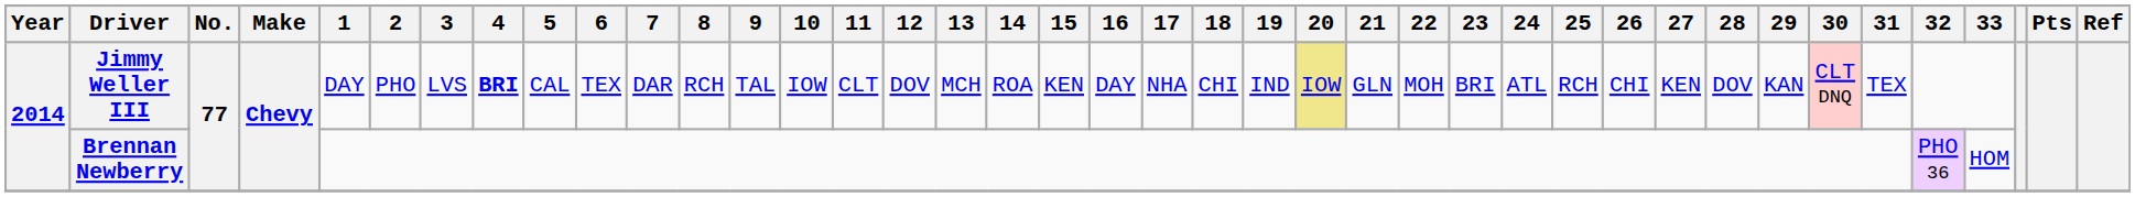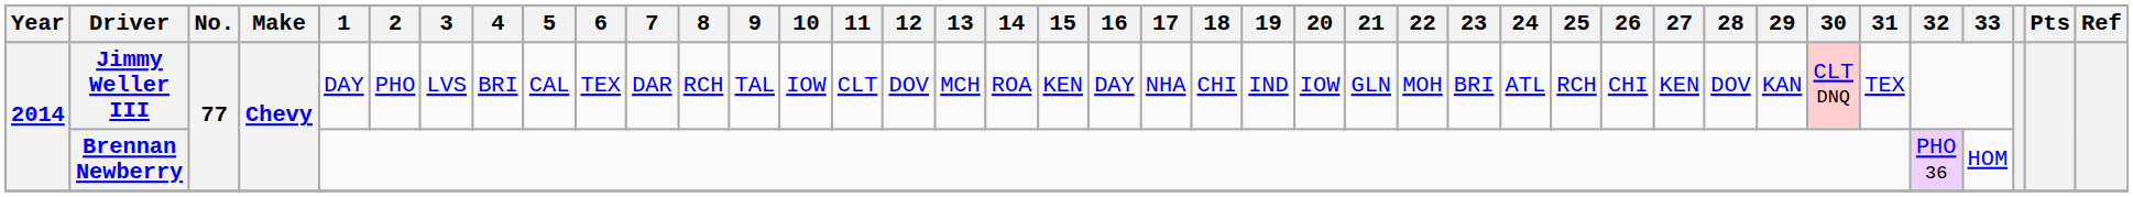Jimmy Weller III | 4: bold -> normal
Jimmy Weller III | 20: khaki background -> no background
